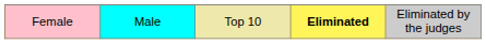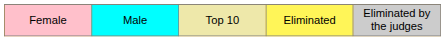Female | column 4: bold -> normal
